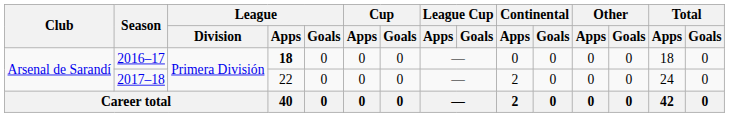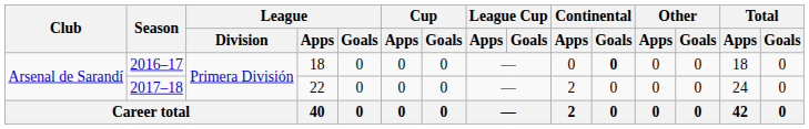2016–17 | League / Apps: bold -> normal
2016–17 | Continental / Goals: normal -> bold
